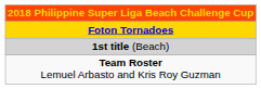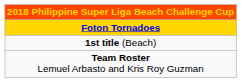row 3 | column 1: lightgrey background -> no background
